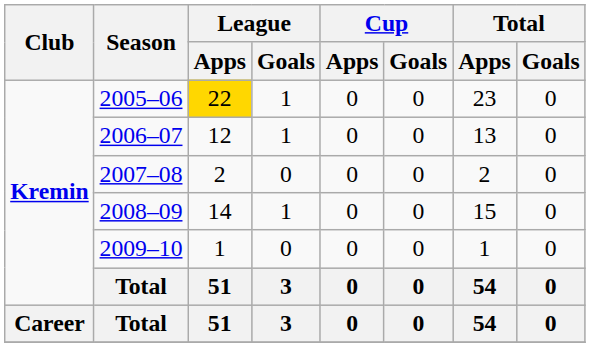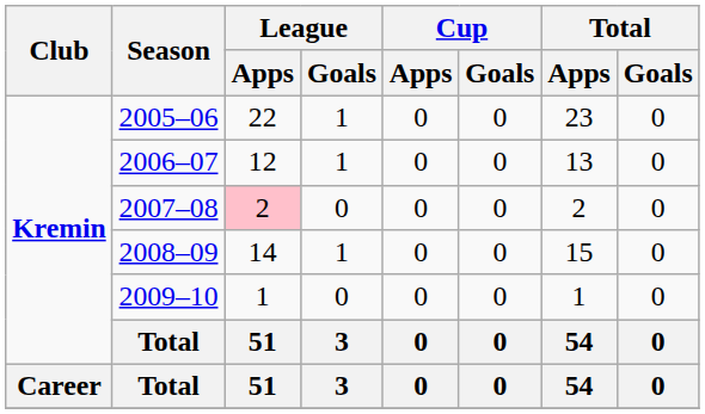2005–06 | League / Apps: gold background -> no background
2007–08 | League / Apps: no background -> pink background
